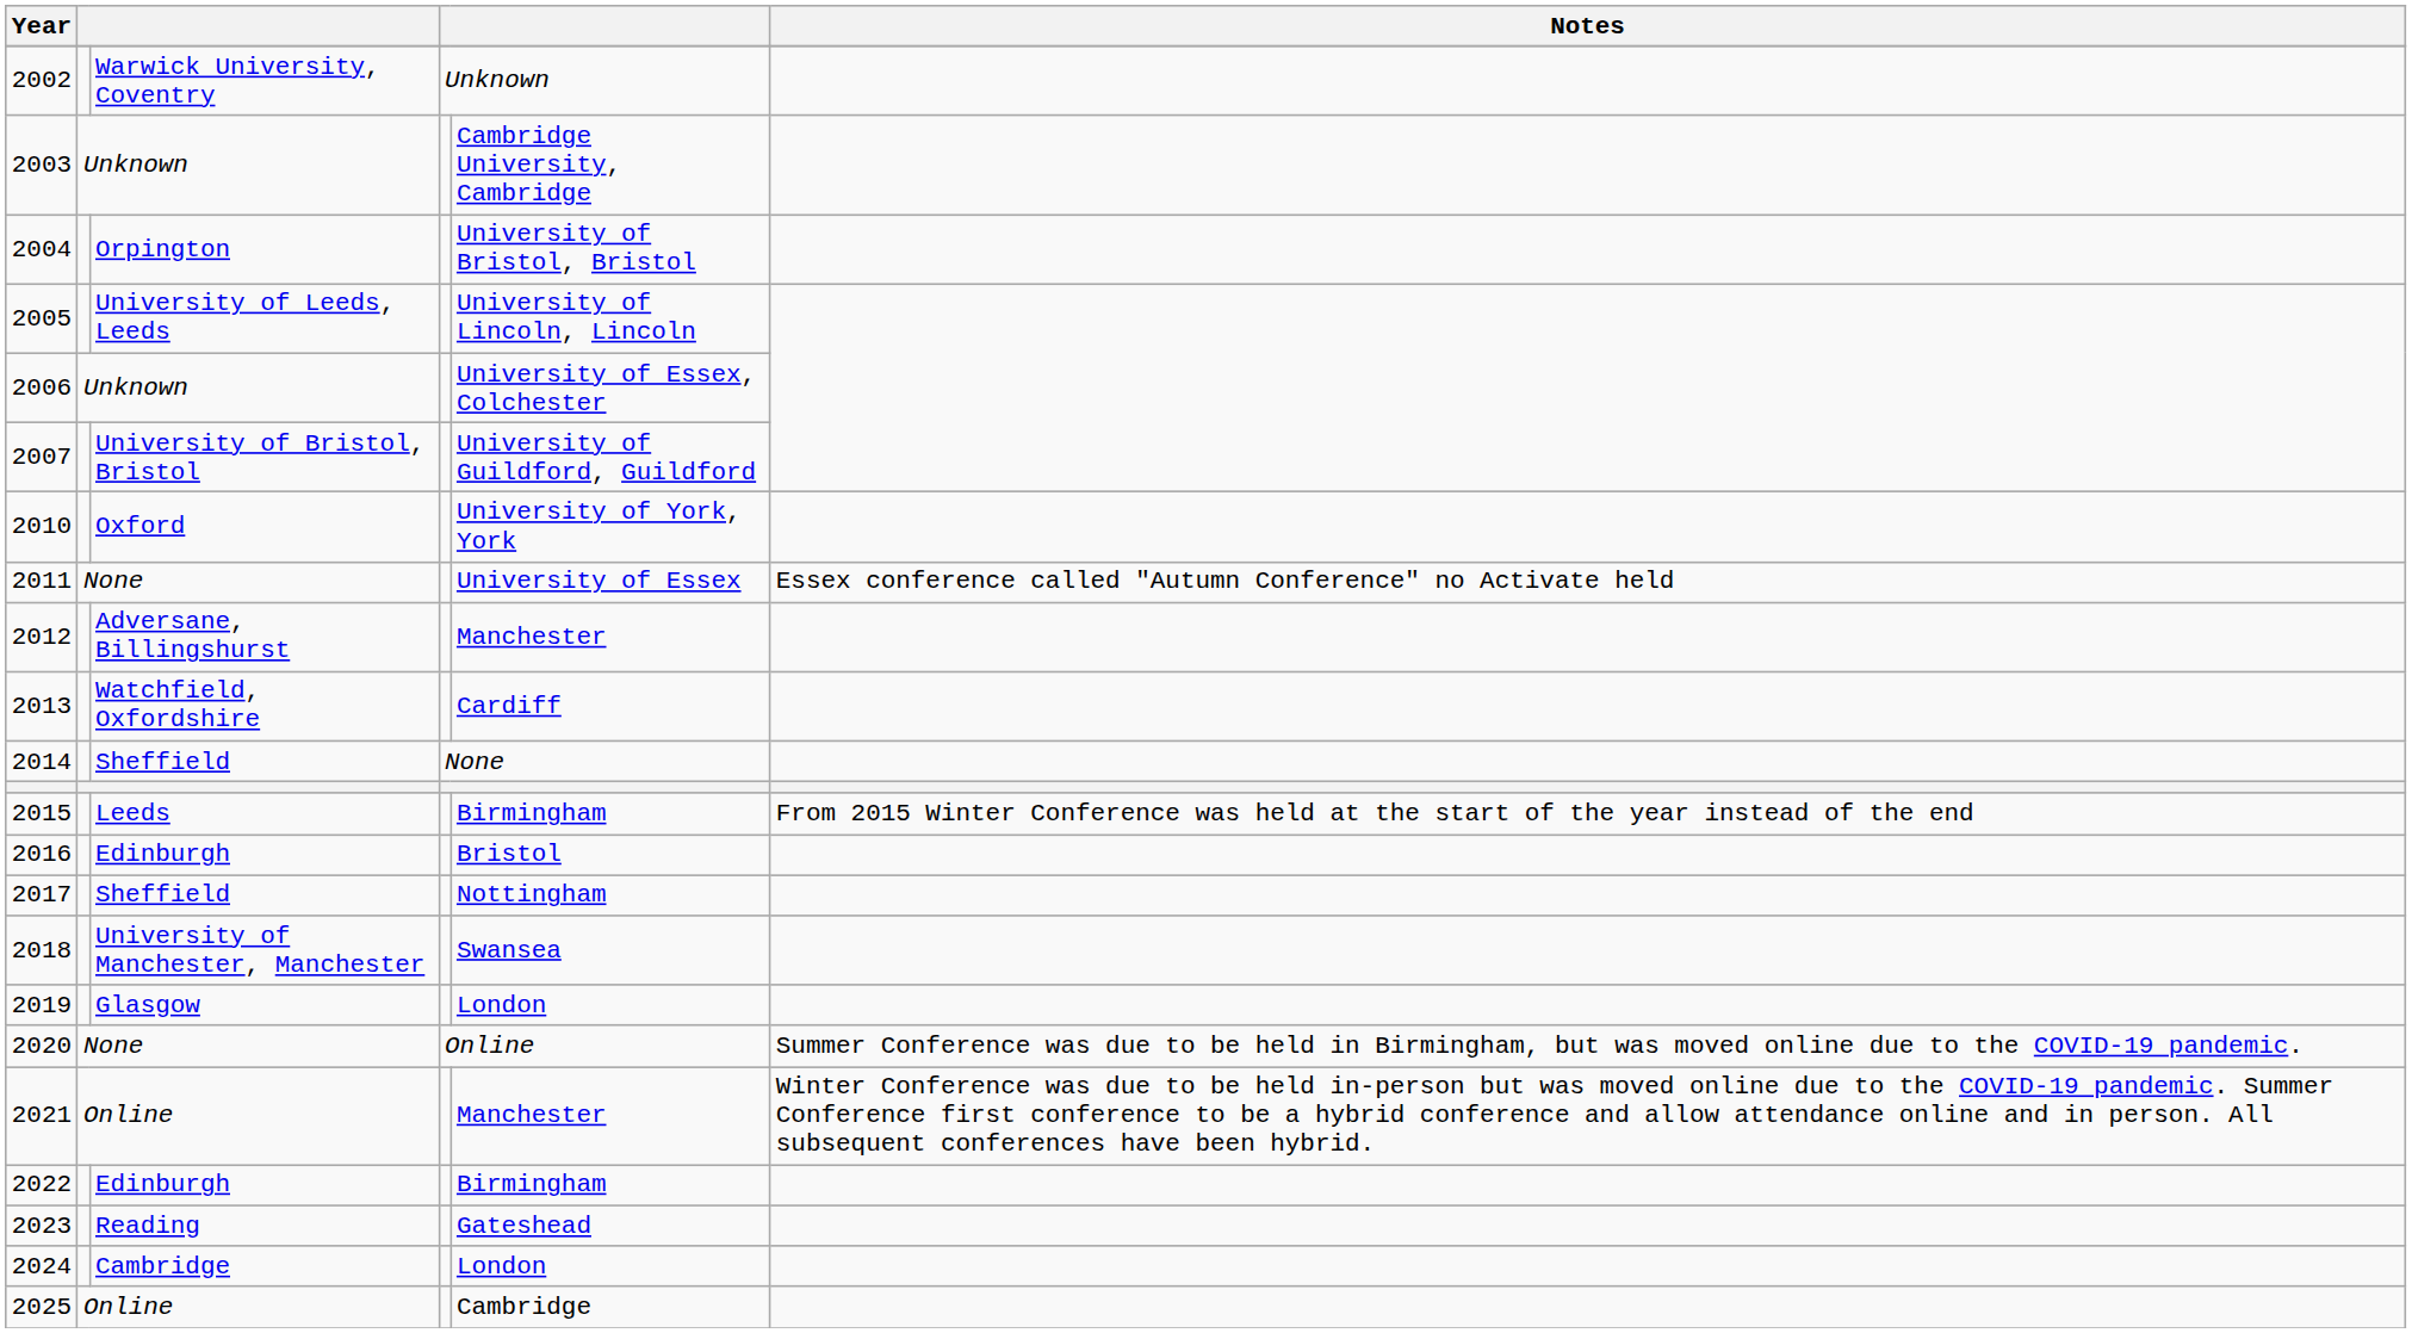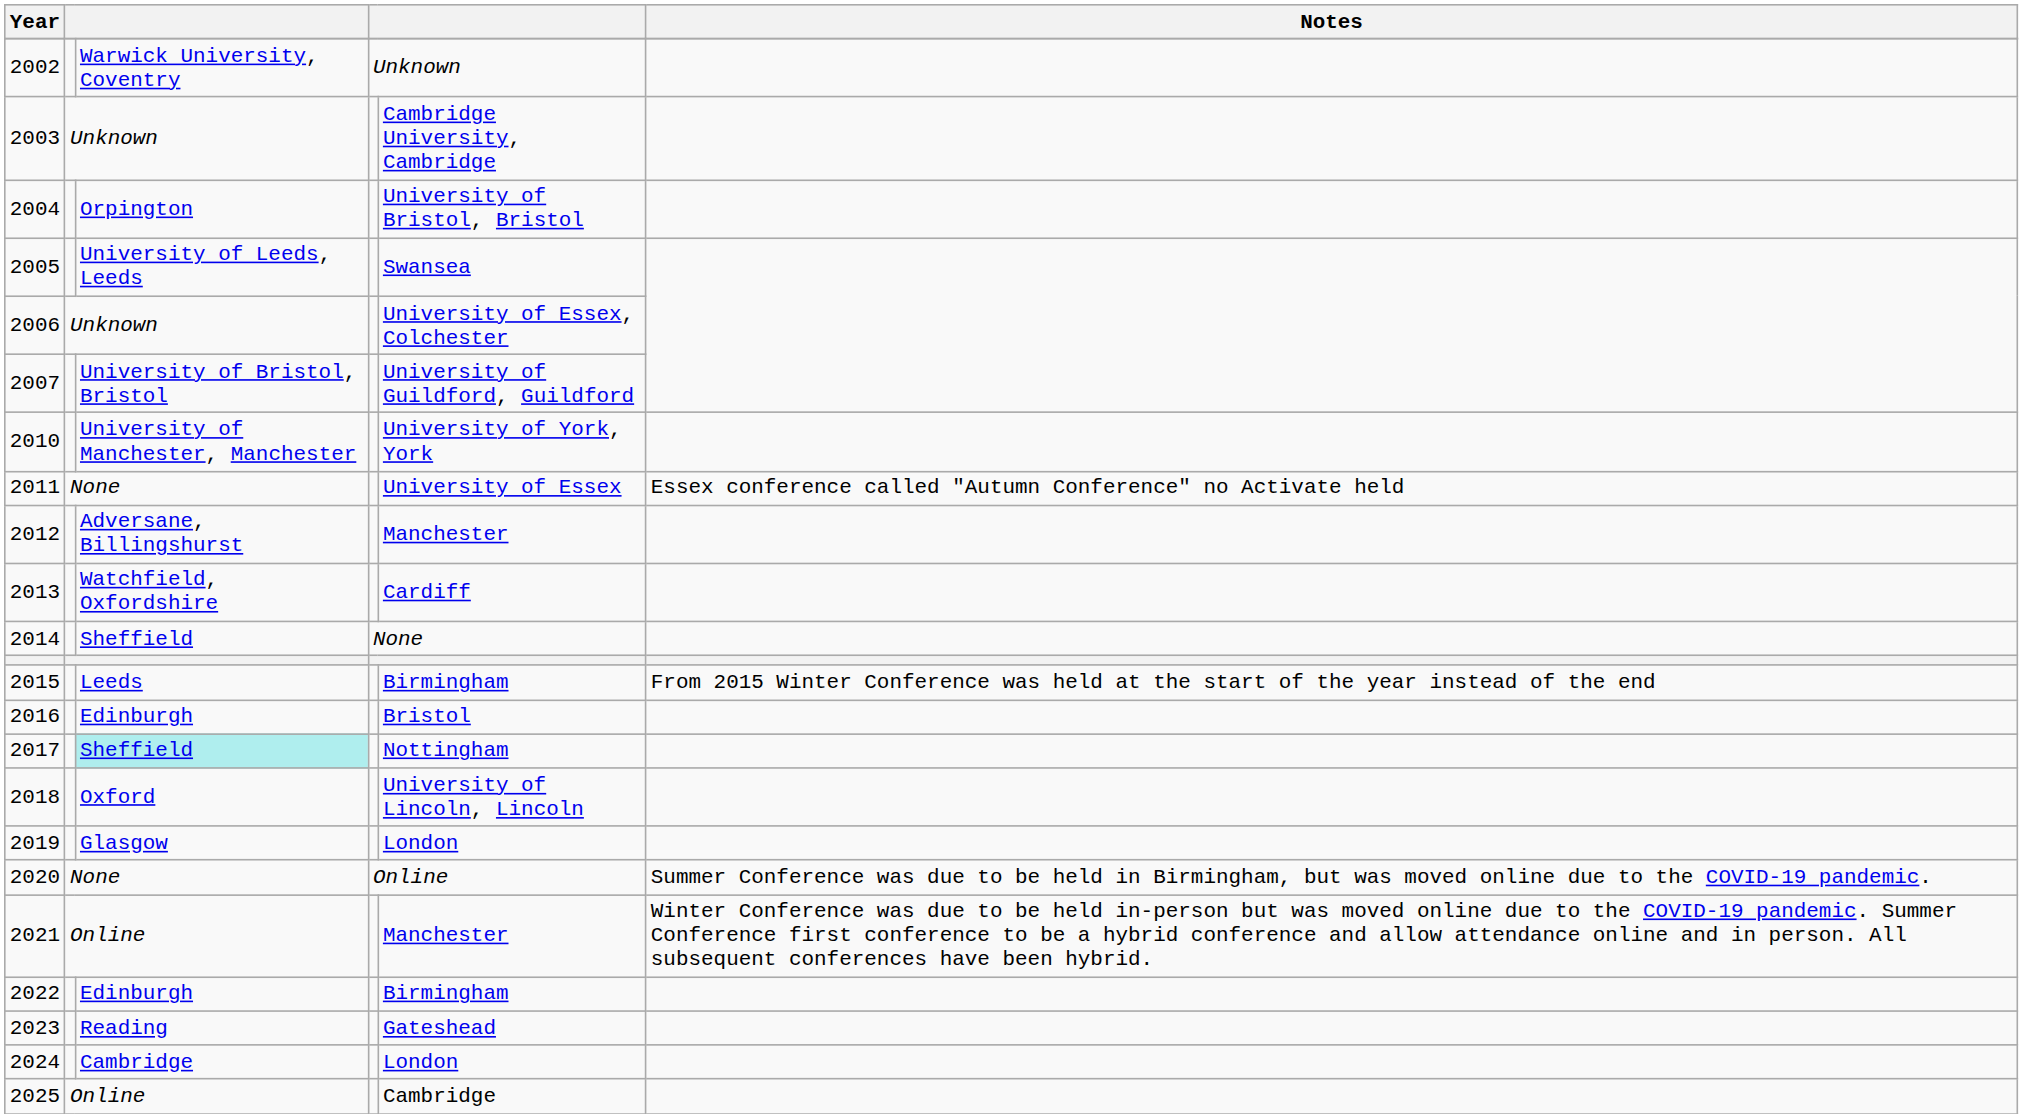2005 | column 5: University of Lincoln, Lincoln -> Swansea
2010 | column 3: Oxford -> University of Manchester, Manchester
2017 | column 3: no background -> paleturquoise background
2018 | column 3: University of Manchester, Manchester -> Oxford
2018 | column 5: Swansea -> University of Lincoln, Lincoln
